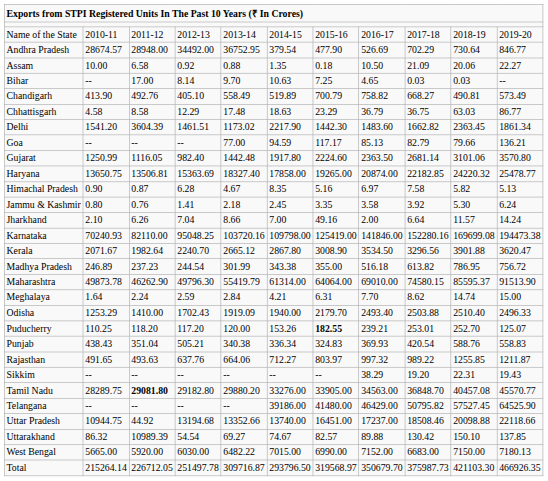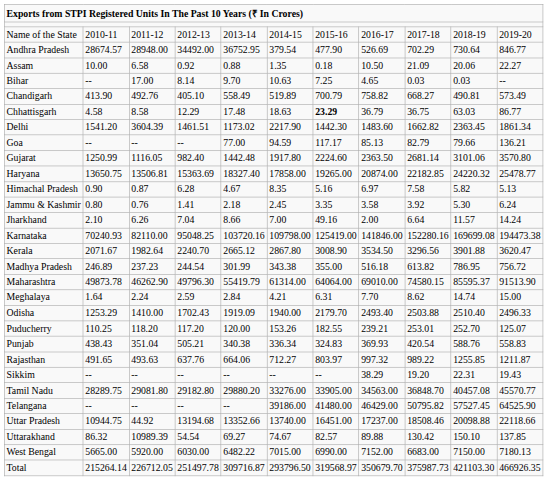Chhattisgarh | column 7: normal -> bold
Puducherry | column 7: bold -> normal
Tamil Nadu | column 3: bold -> normal
